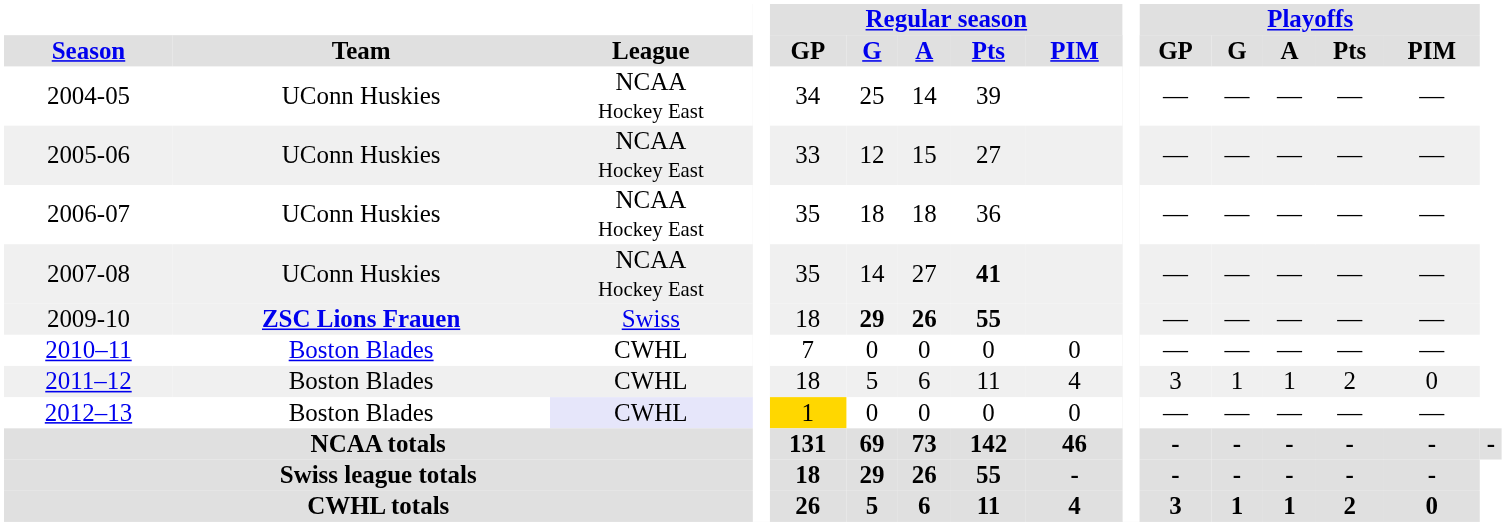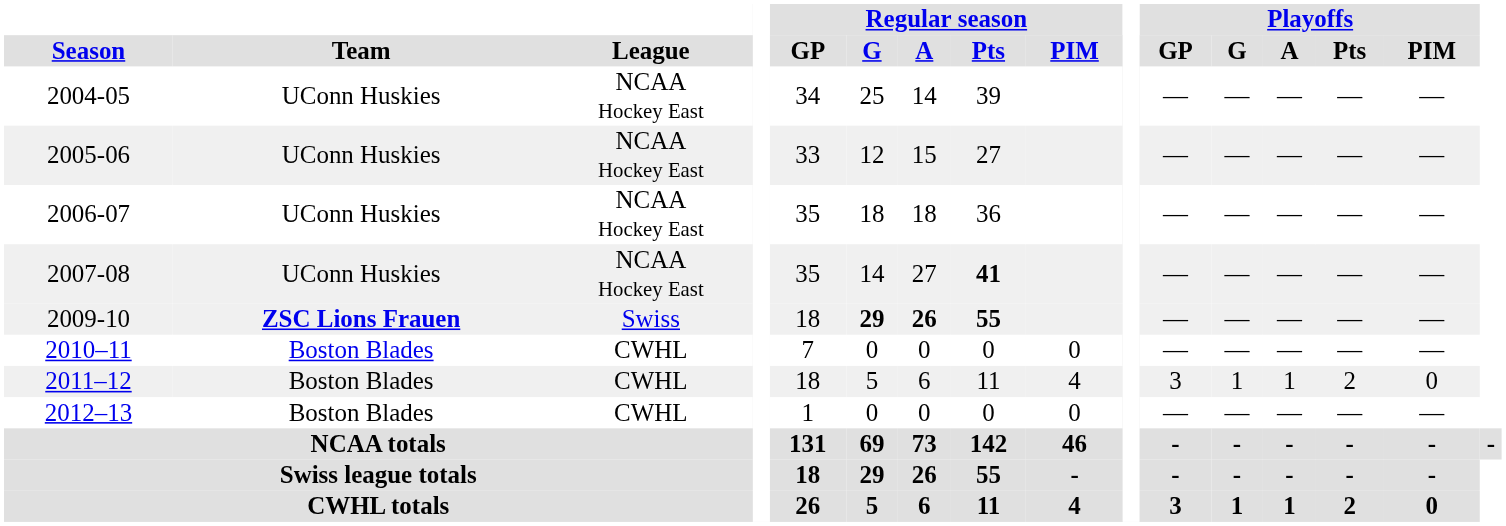2012–13 | League: lavender background -> no background
2012–13 | Regular season / GP: gold background -> no background
